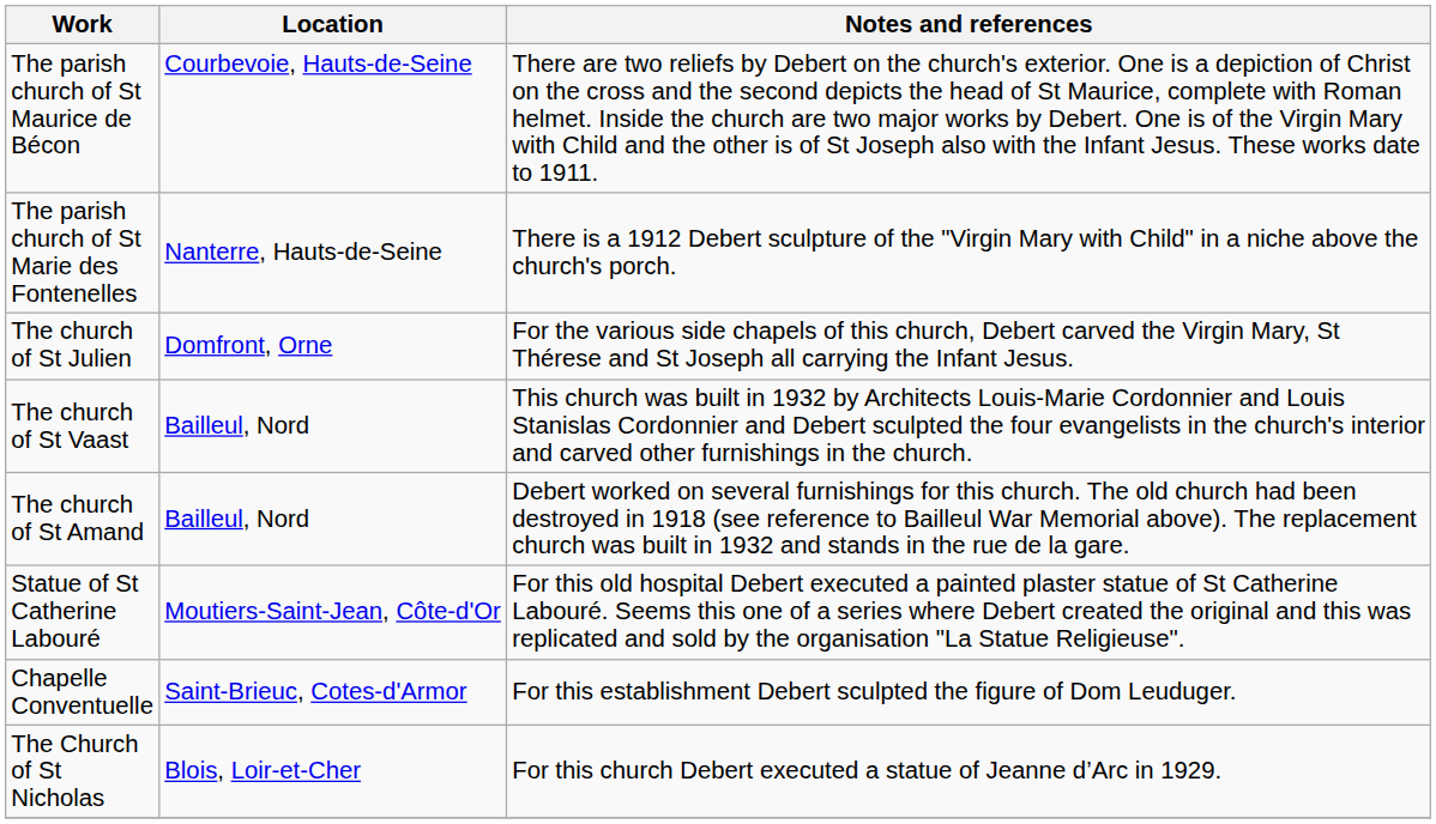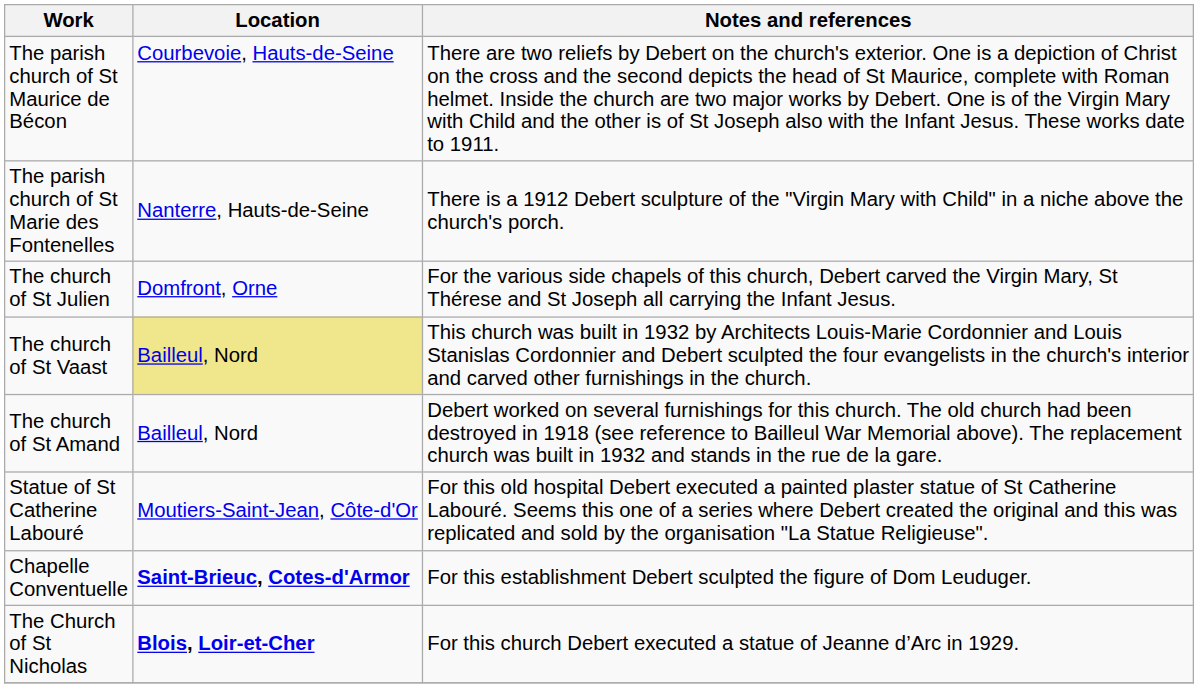The church of St Vaast | Location: no background -> khaki background
Chapelle Conventuelle | Location: normal -> bold
The Church of St Nicholas | Location: normal -> bold
